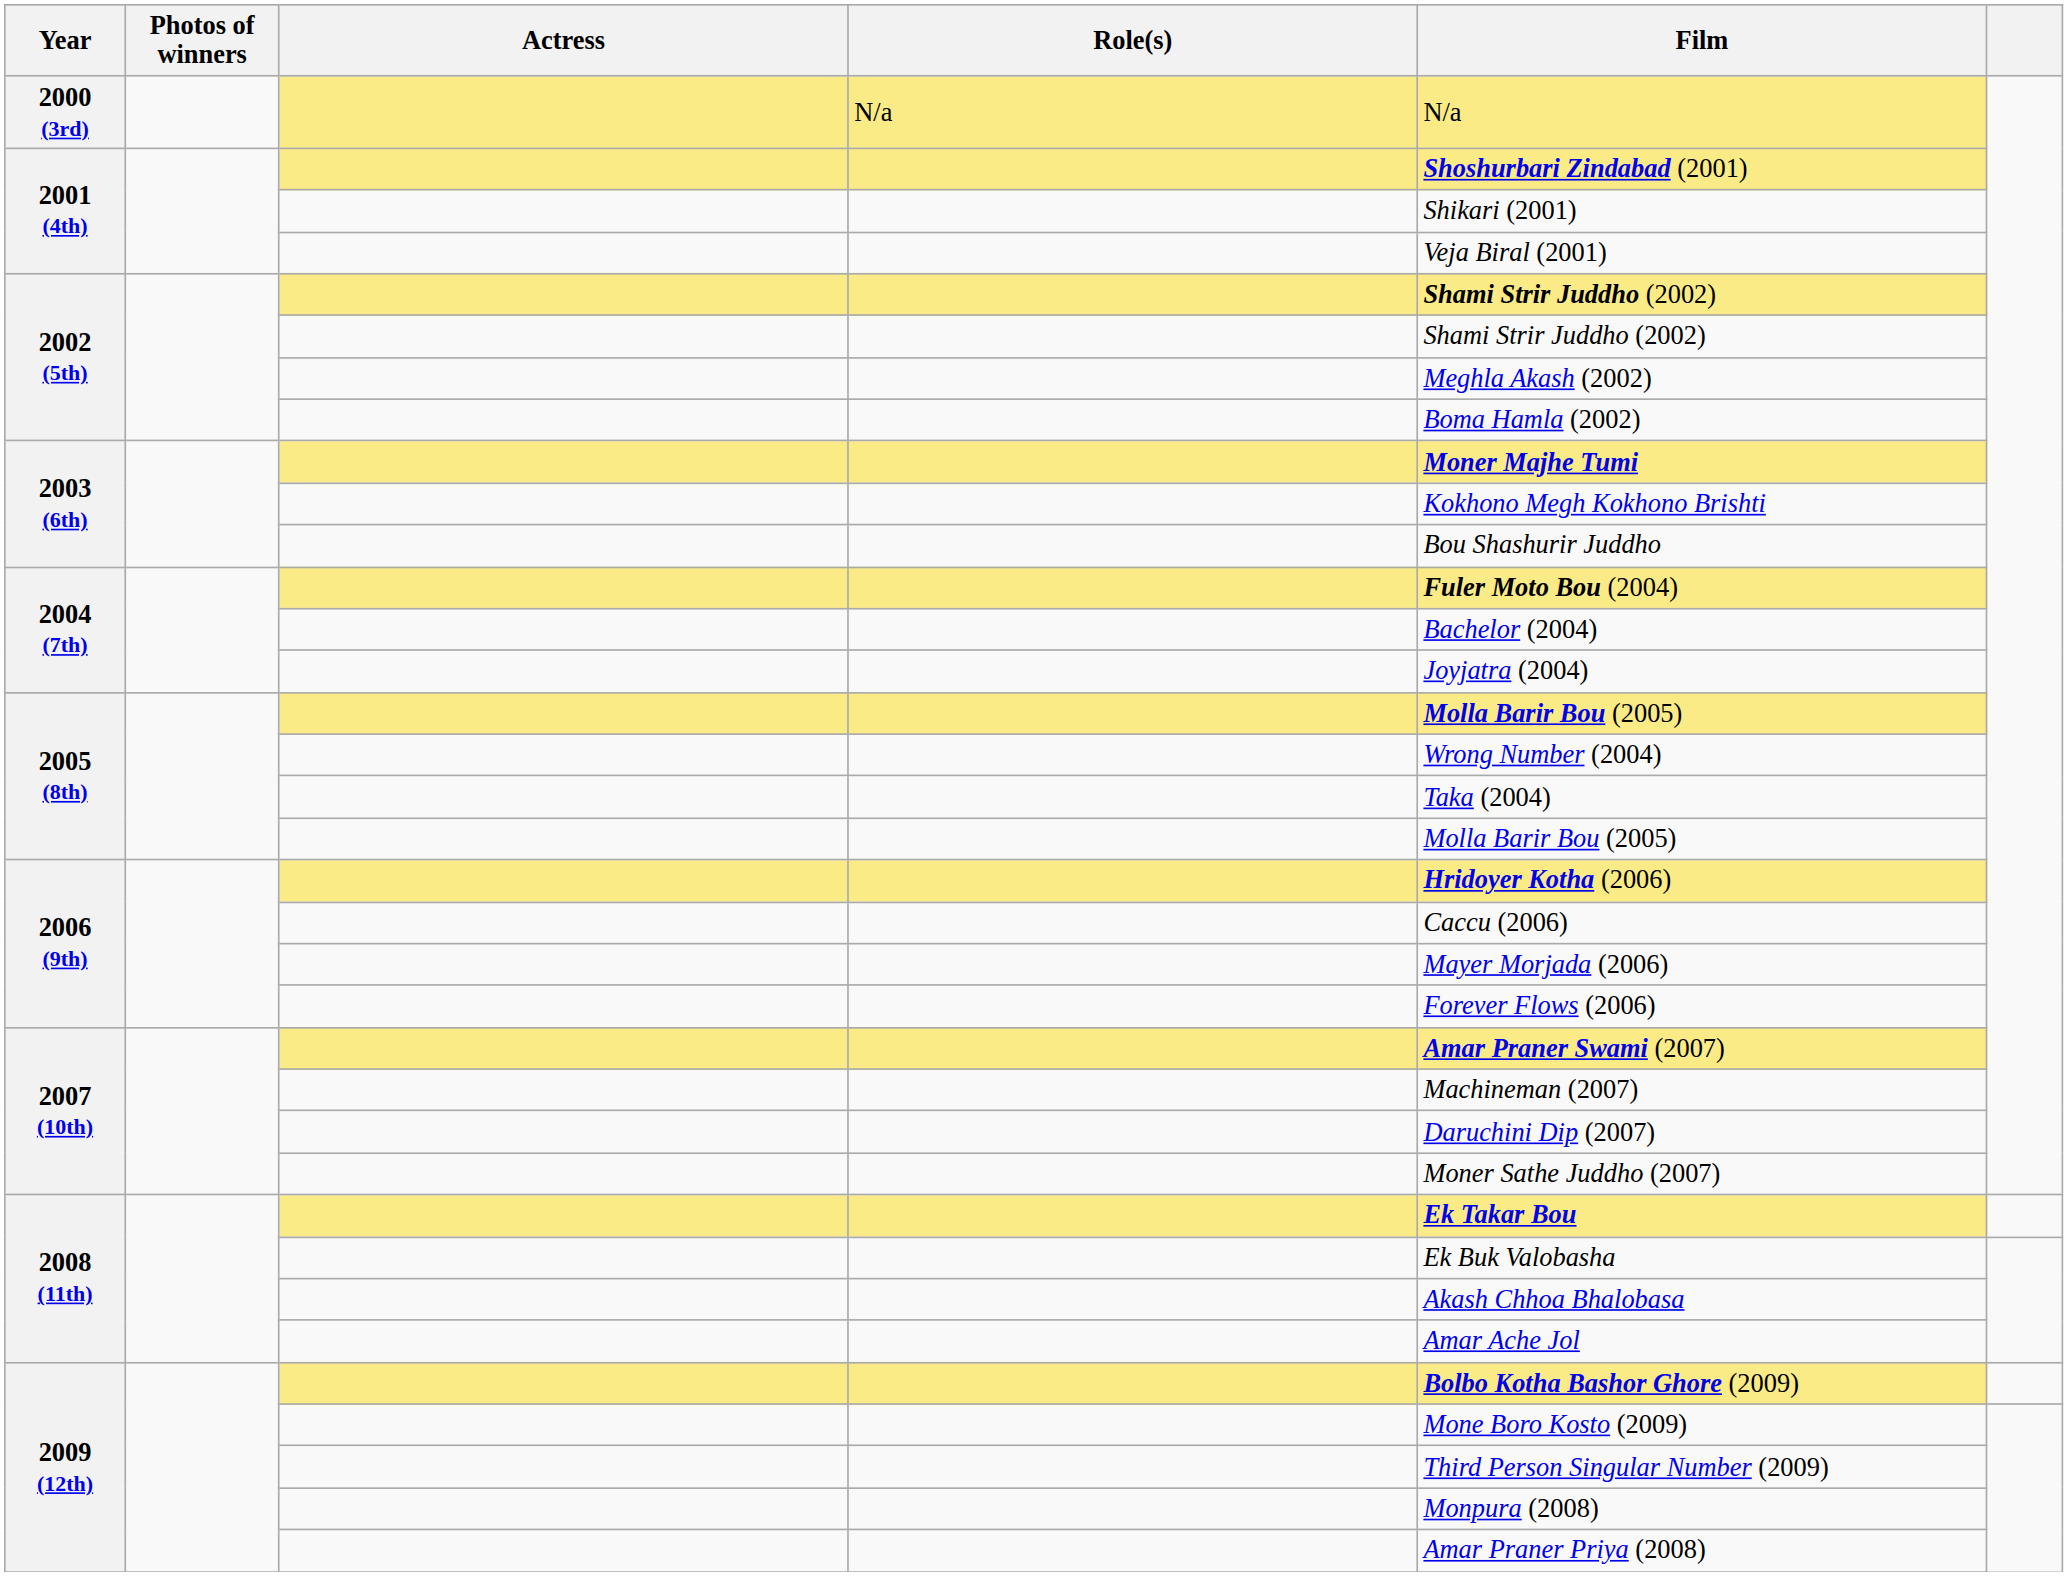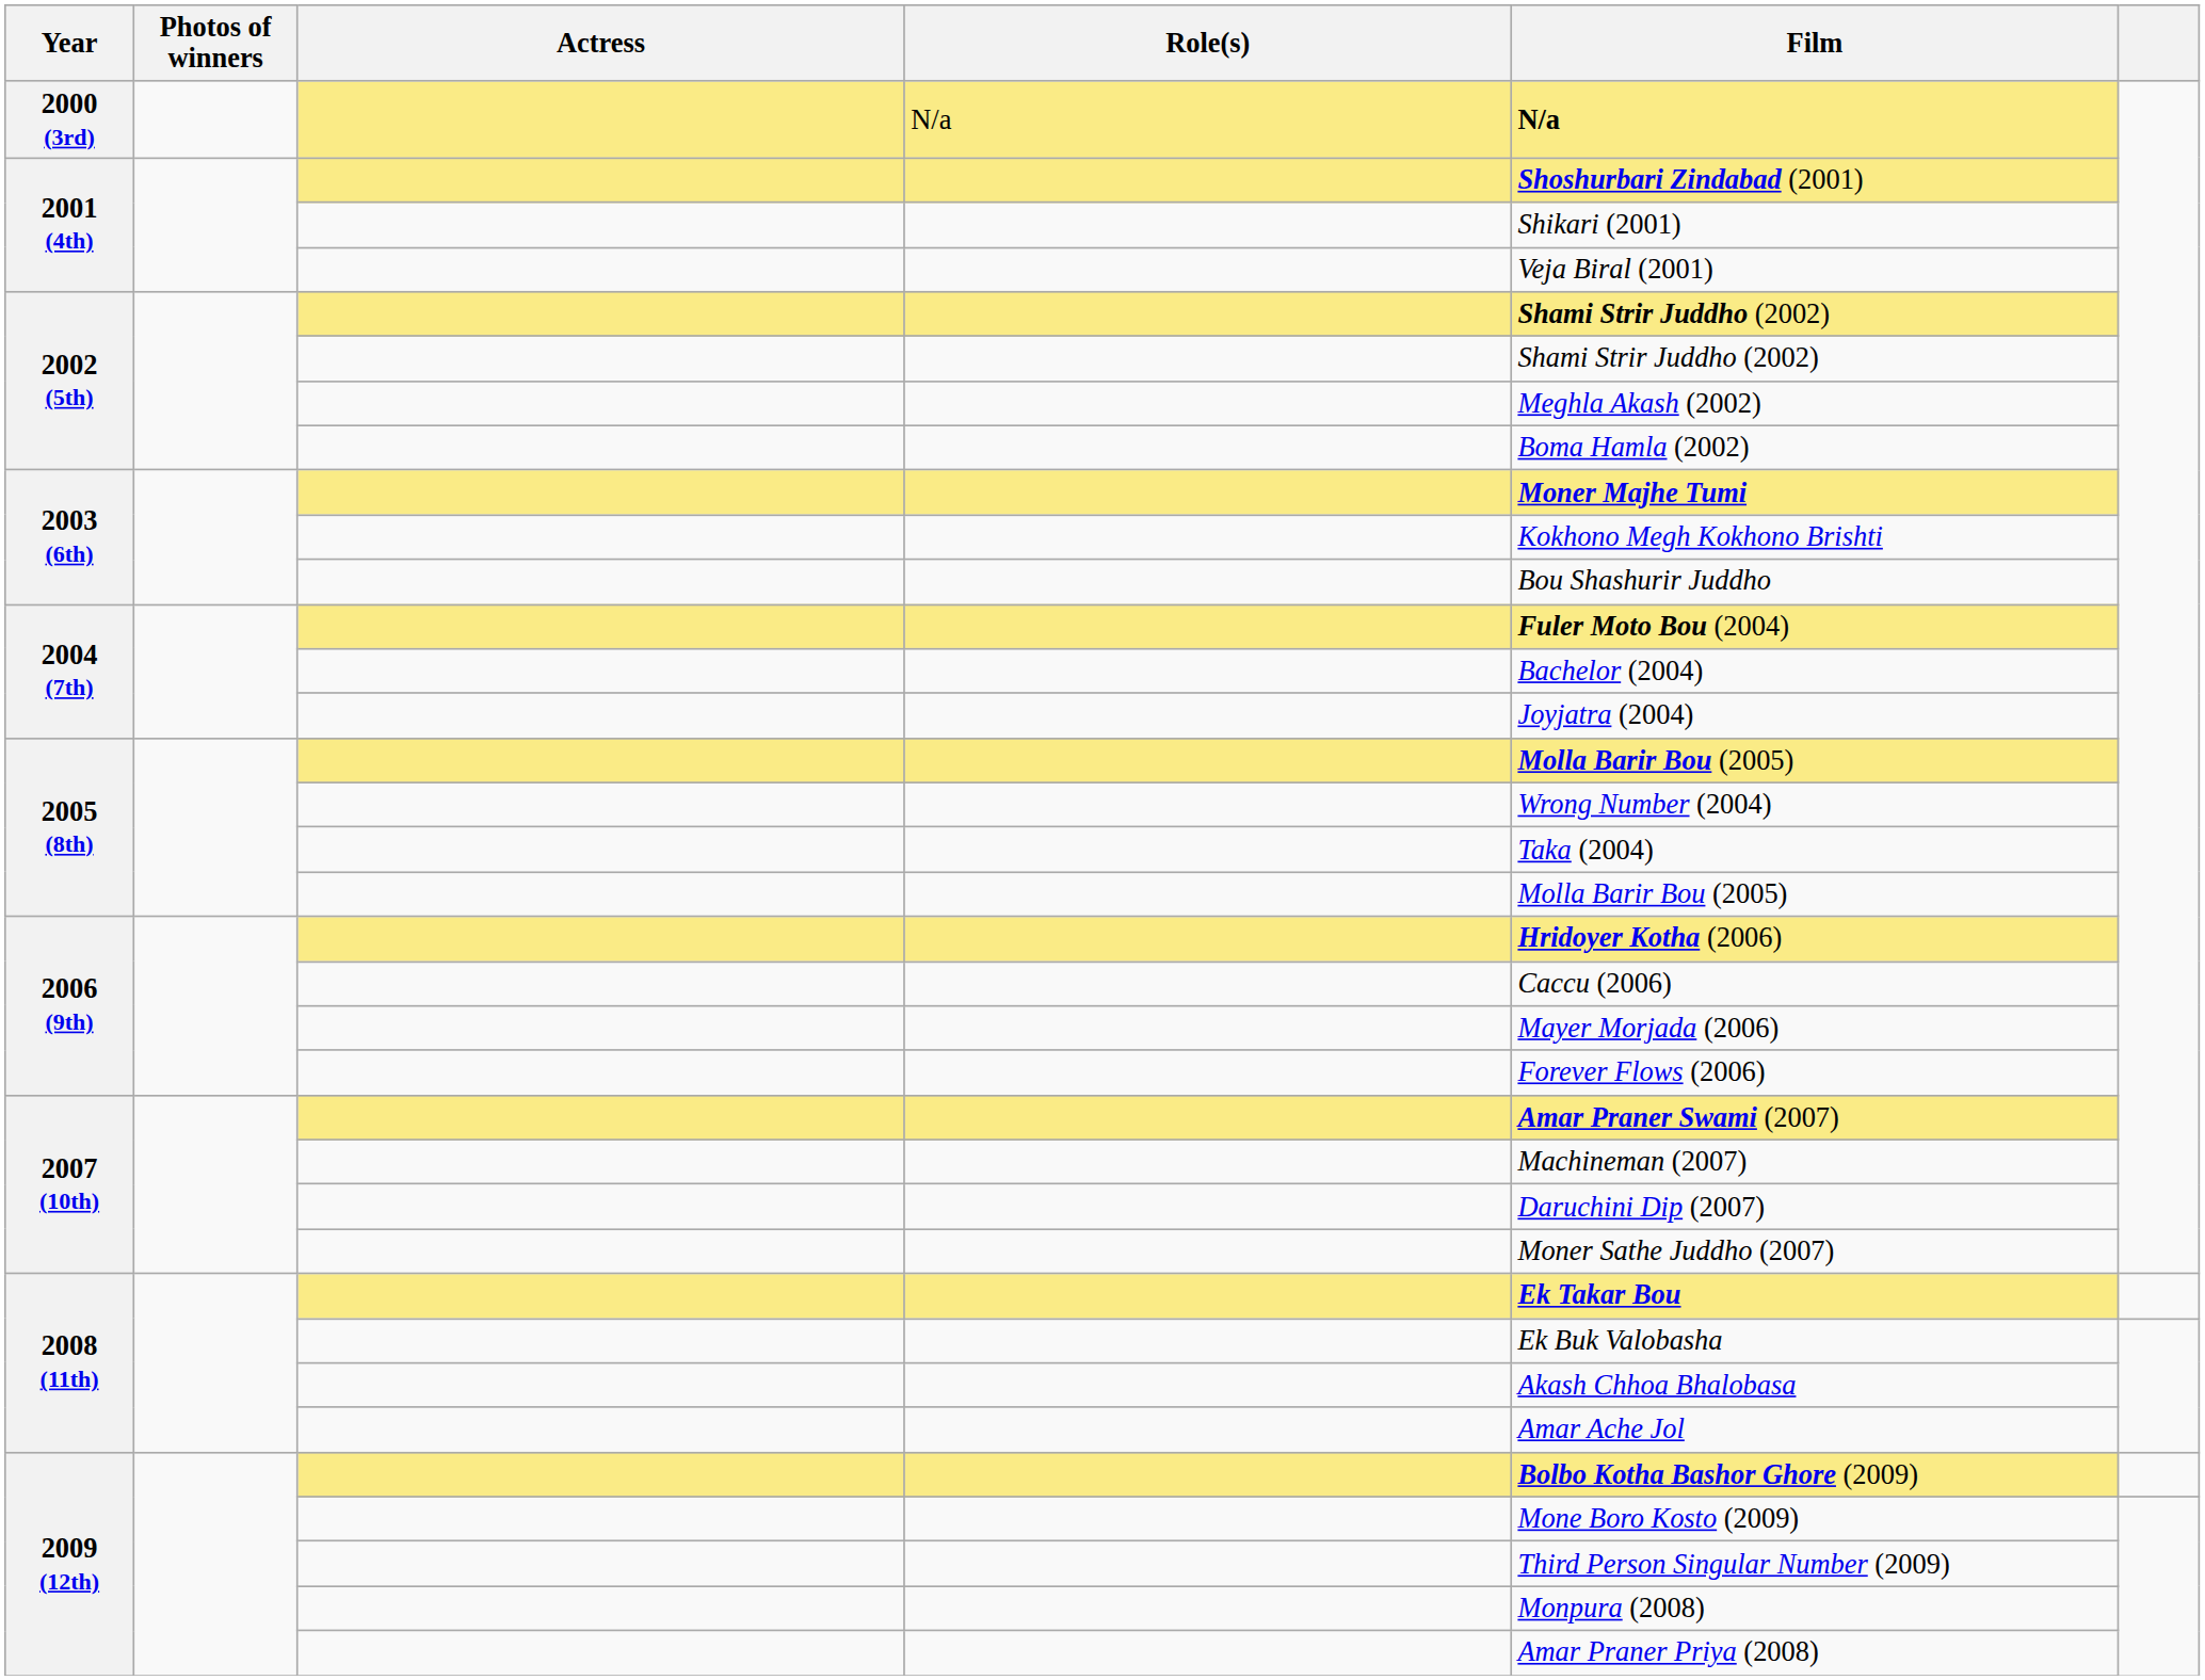2000 (3rd) | Film: normal -> bold
